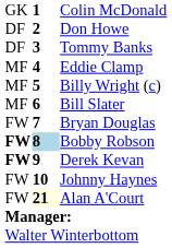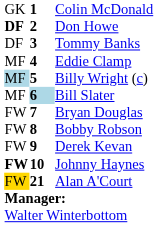Don Howe | column 1: normal -> bold
Billy Wright (c) | column 1: no background -> lightblue background
Bill Slater | column 2: no background -> lightblue background
Bobby Robson | column 1: bold -> normal
Bobby Robson | column 2: lightblue background -> no background
Derek Kevan | column 1: bold -> normal
Johnny Haynes | column 1: normal -> bold
Alan A'Court | column 1: no background -> gold background
Alan A'Court | column 2: lightyellow background -> no background
